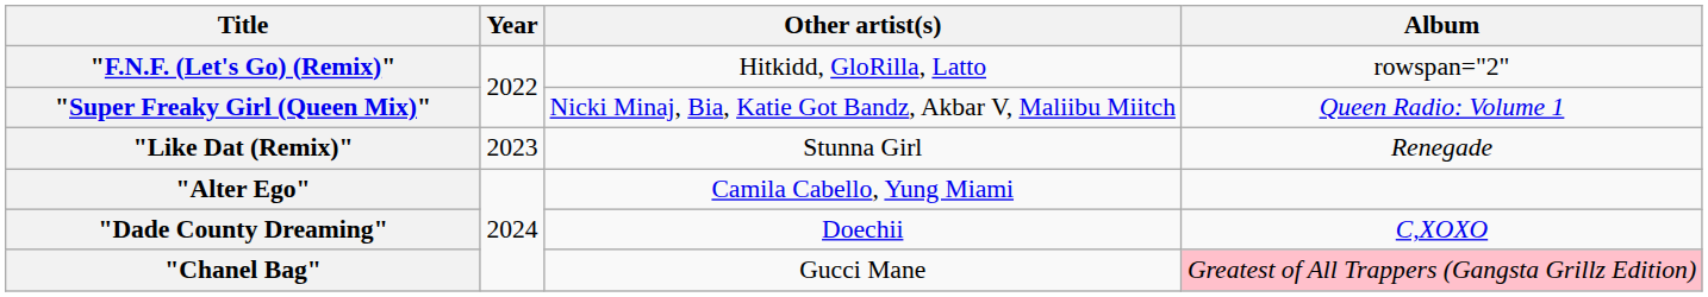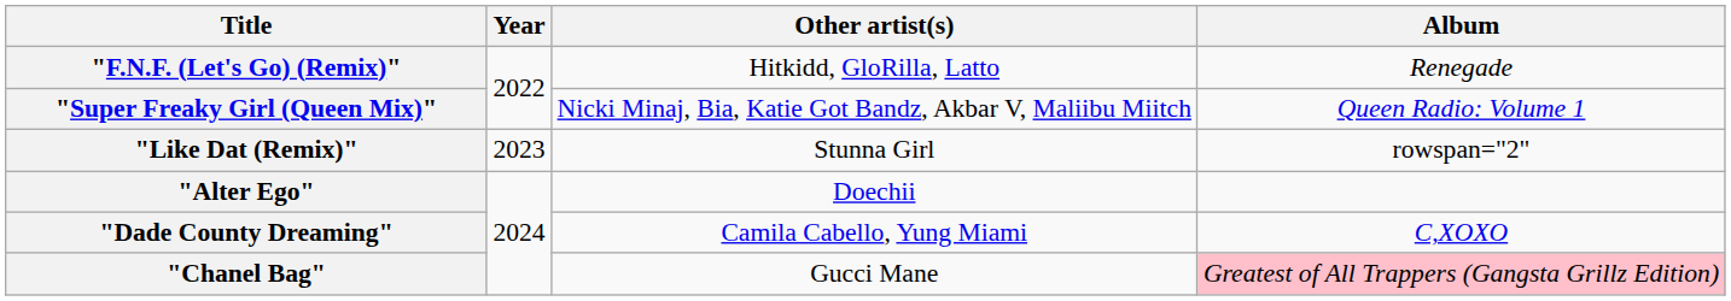"F.N.F. (Let's Go) (Remix)" | Album: rowspan="2" -> Renegade
"Like Dat (Remix)" | Album: Renegade -> rowspan="2"
"Alter Ego" | Other artist(s): Camila Cabello, Yung Miami -> Doechii
"Dade County Dreaming" | Other artist(s): Doechii -> Camila Cabello, Yung Miami
